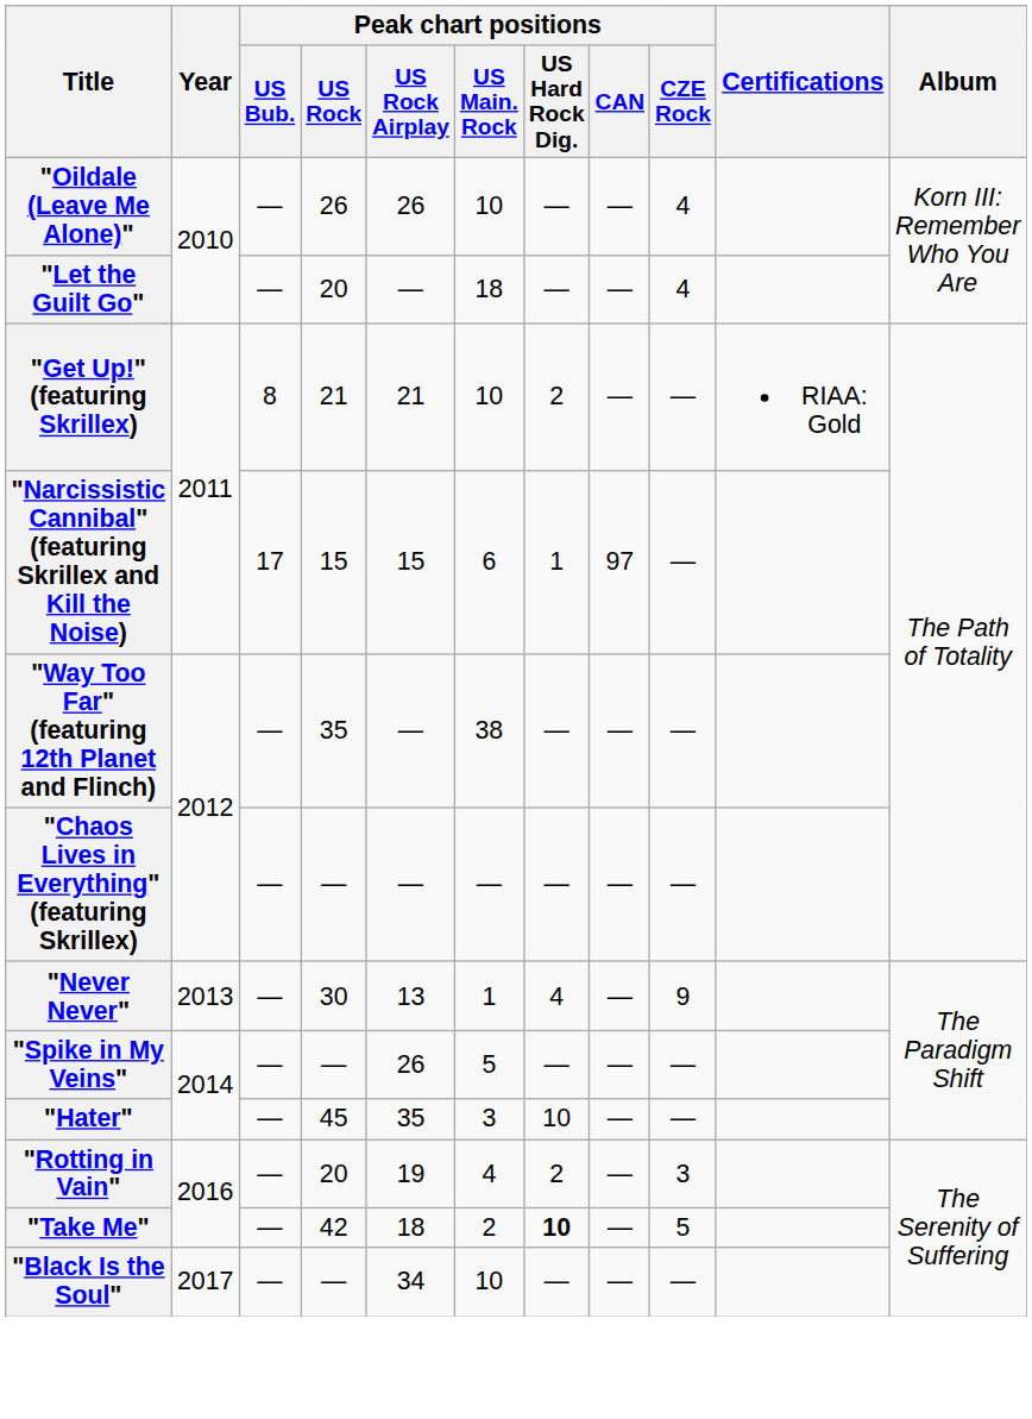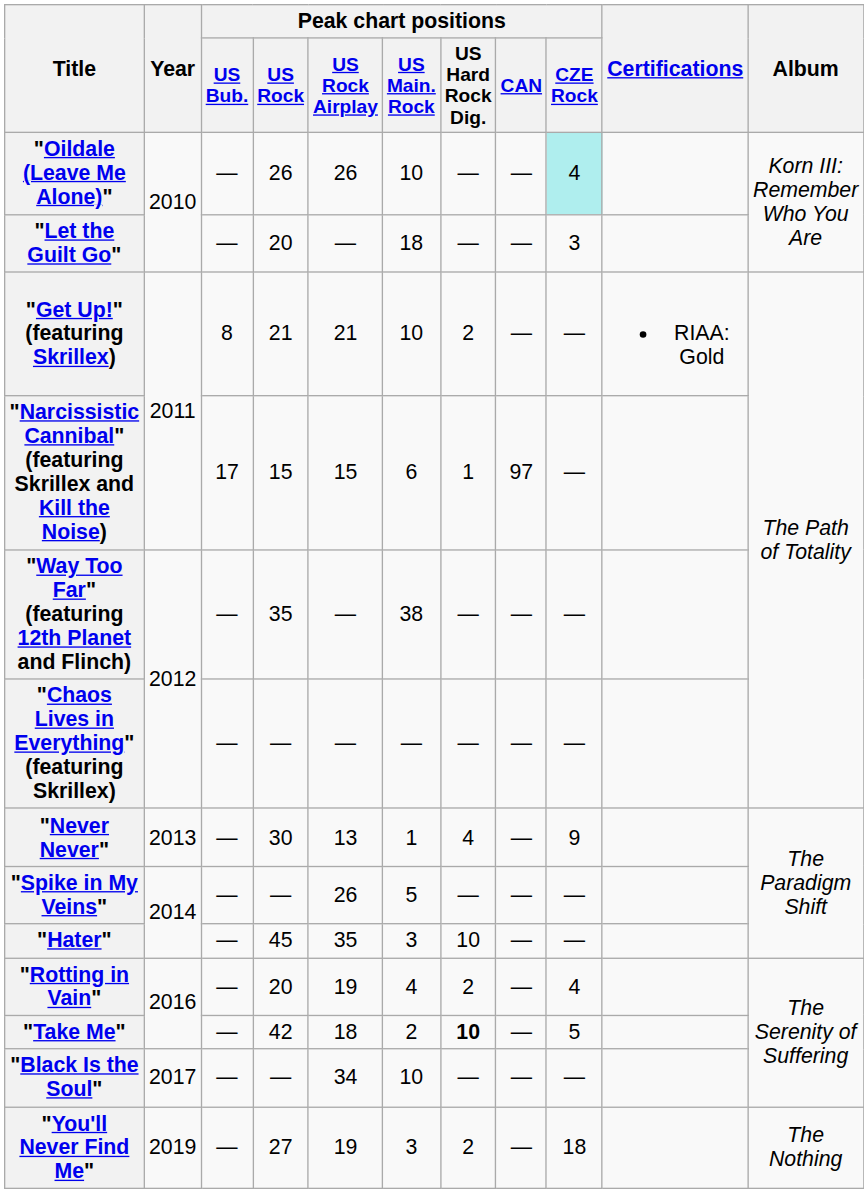"Oildale (Leave Me Alone)" | Peak chart positions / CZE Rock: no background -> paleturquoise background
"Let the Guilt Go" | Peak chart positions / CZE Rock: 4 -> 3
"Rotting in Vain" | Peak chart positions / CZE Rock: 3 -> 4
+ row: "You'll Never Find Me" | 2019 | — | 27 | 19 | 3 | 2 | — | 18 | The Nothing
